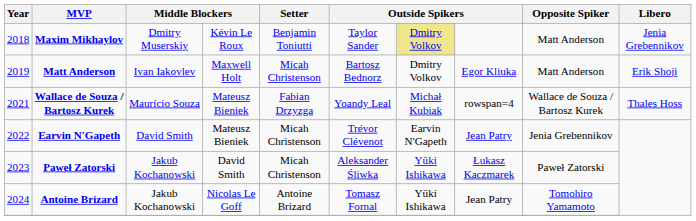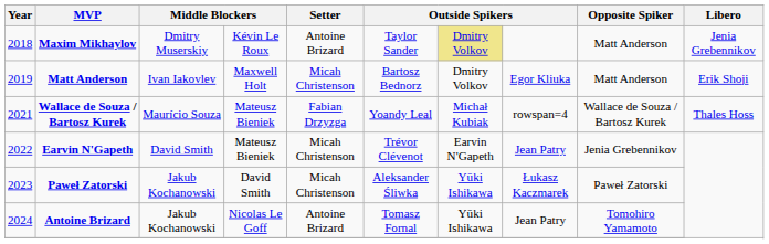Maxim Mikhaylov | Setter: Benjamin Toniutti -> Antoine Brizard
